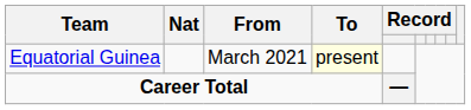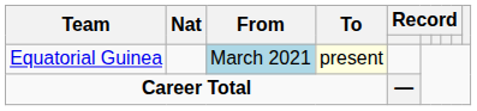Equatorial Guinea | From: no background -> lightblue background
